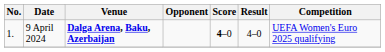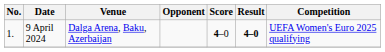9 April 2024 | Venue: bold -> normal
9 April 2024 | Result: normal -> bold
